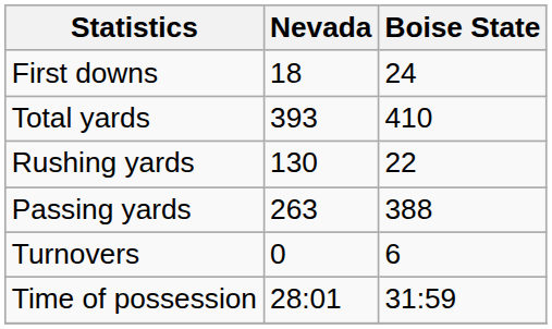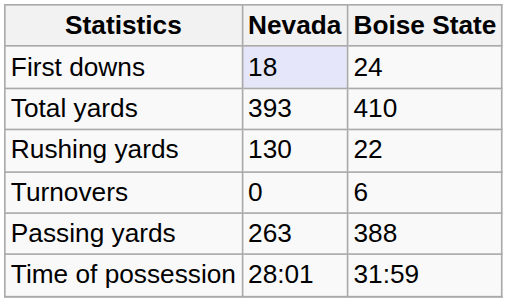First downs | Nevada: no background -> lavender background
rows swapped: Passing yards <-> Turnovers
